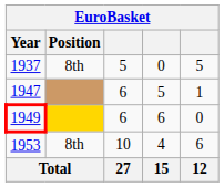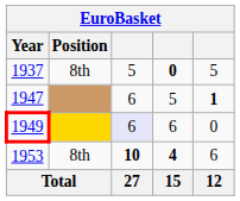1937 | column 4: normal -> bold
1947 | column 5: normal -> bold
1949 | column 3: no background -> lavender background
1953 | column 3: normal -> bold
1953 | column 4: normal -> bold
